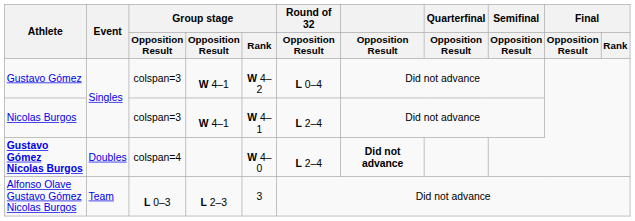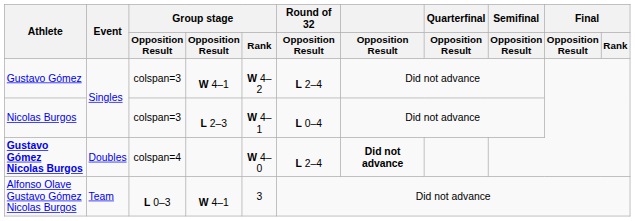Gustavo Gómez | Round of 32 / Opposition Result: L 0–4 -> L 2–4
Nicolas Burgos | column 4: W 4–1 -> L 2–3
Nicolas Burgos | Round of 32 / Opposition Result: L 2–4 -> L 0–4
Alfonso Olave Gustavo Gómez Nicolas Burgos | column 4: L 2–3 -> W 4–1
